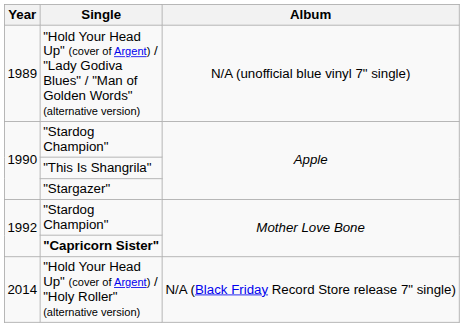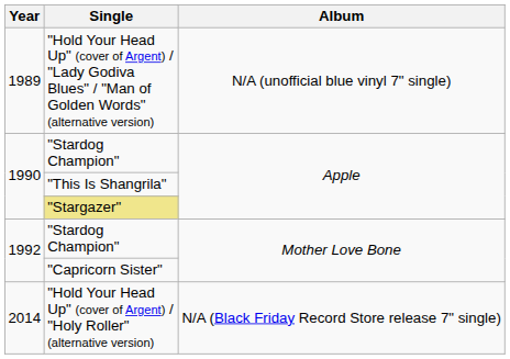"Stargazer" | Single: no background -> khaki background
"Capricorn Sister" | Single: bold -> normal
